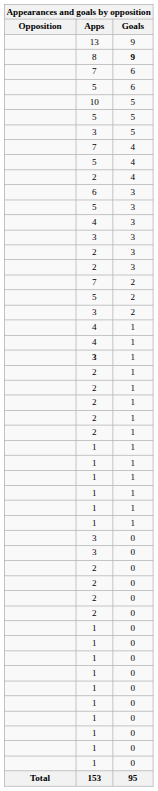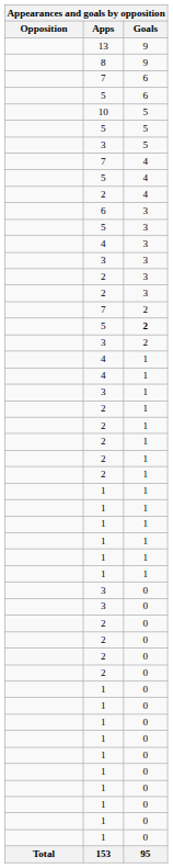8 | Goals: bold -> normal
5 / 2 | Goals: normal -> bold
3 / 1 | Apps: bold -> normal
